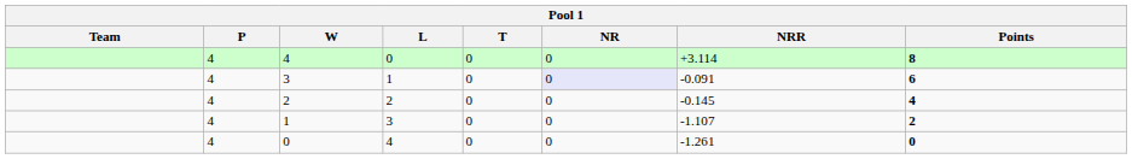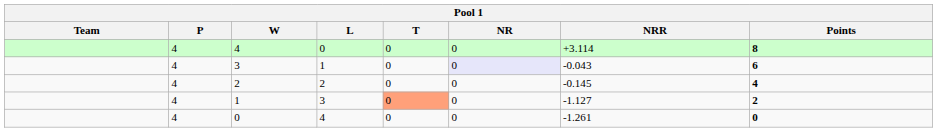row 4 | NRR: -0.091 -> -0.043
row 6 | T: no background -> lightsalmon background
row 6 | NRR: -1.107 -> -1.127
